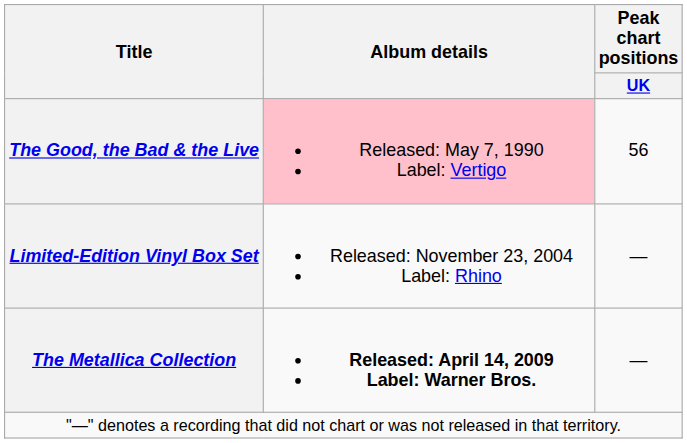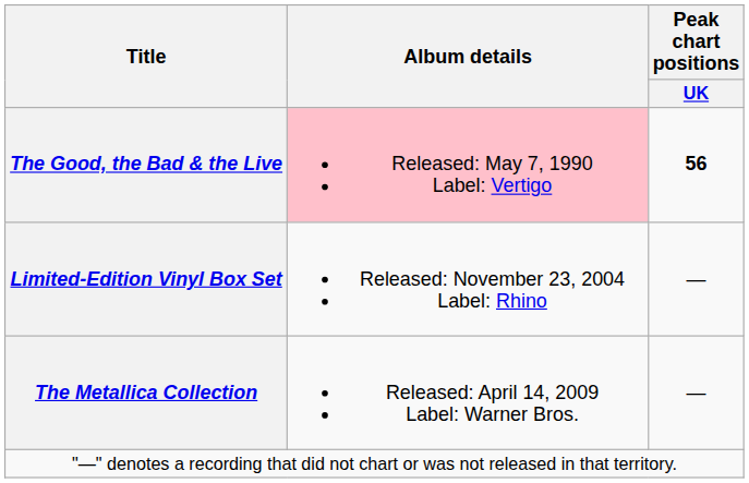The Good, the Bad & the Live | Peak chart positions / UK: normal -> bold
The Metallica Collection | Album details: bold -> normal
